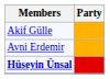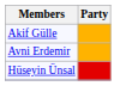Hüseyin Ünsal | Members: bold -> normal
